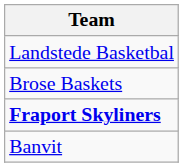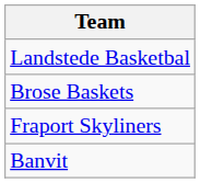row 4 | column 1: bold -> normal
